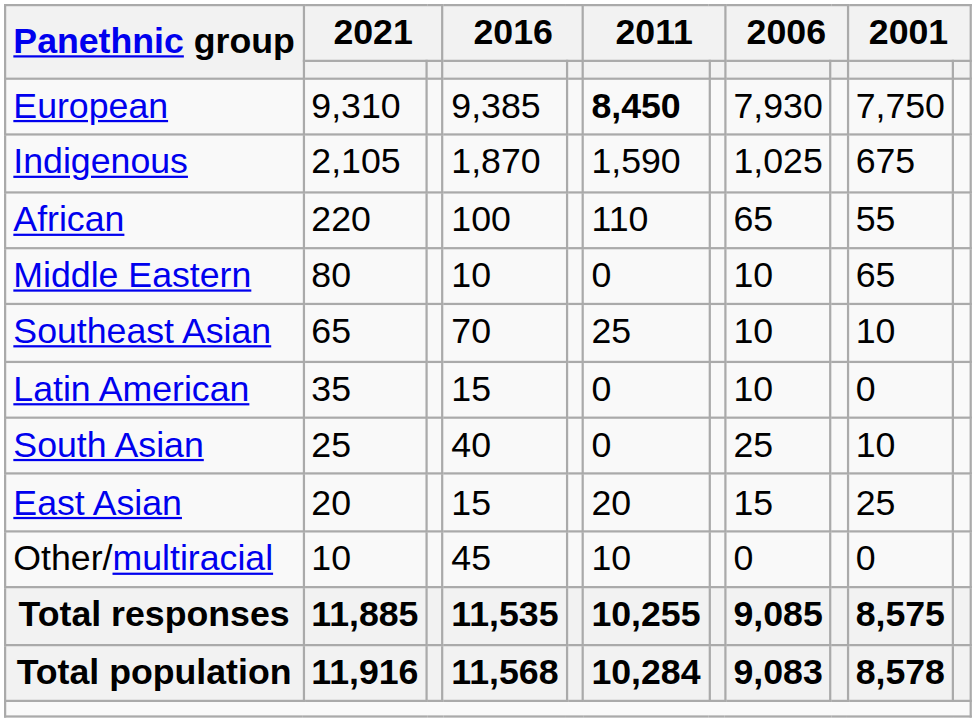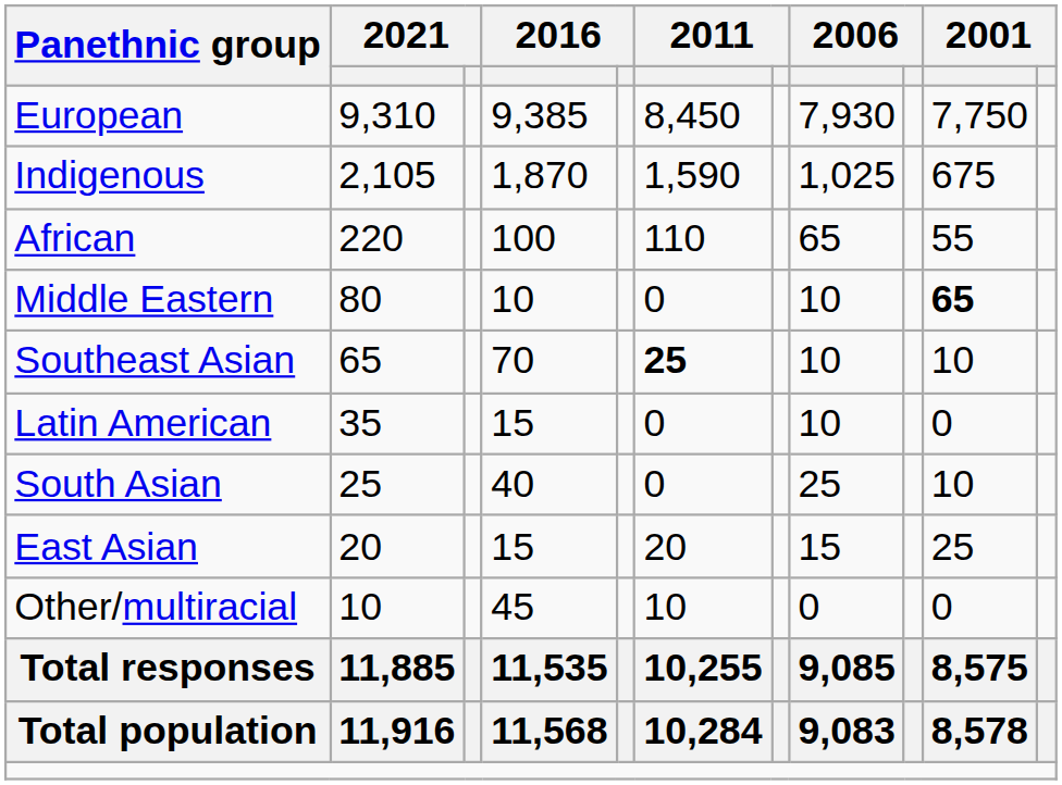European | column 6: bold -> normal
Middle Eastern | column 10: normal -> bold
Southeast Asian | column 6: normal -> bold
